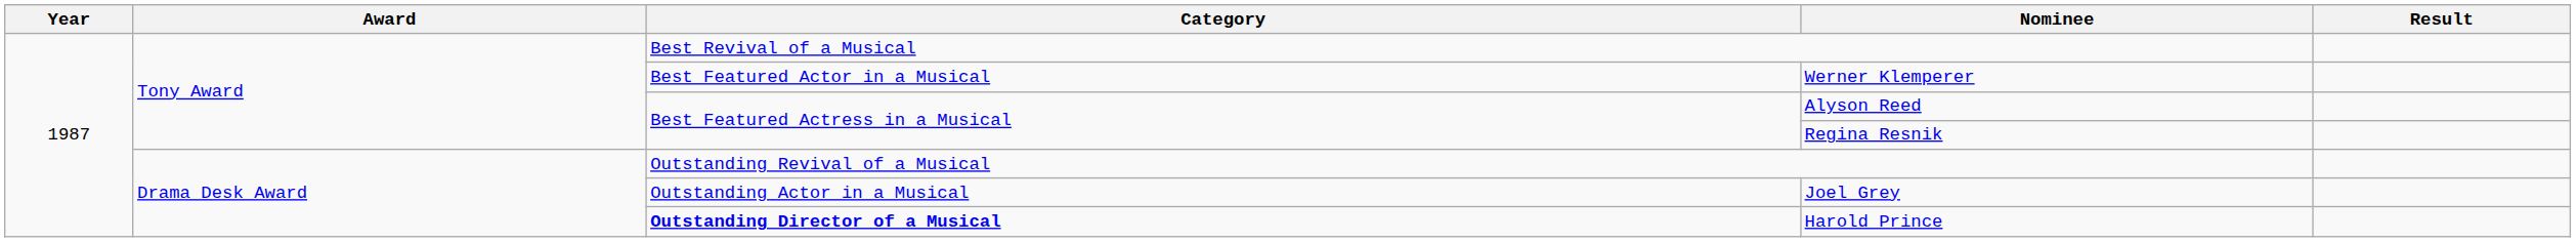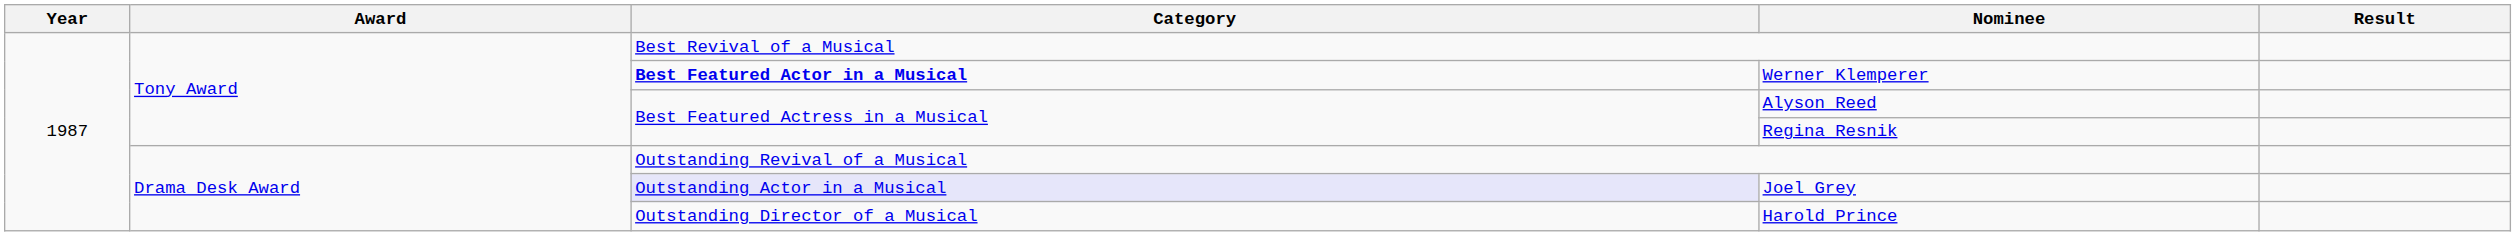Werner Klemperer | Category: normal -> bold
Joel Grey | Category: no background -> lavender background
Harold Prince | Category: bold -> normal
